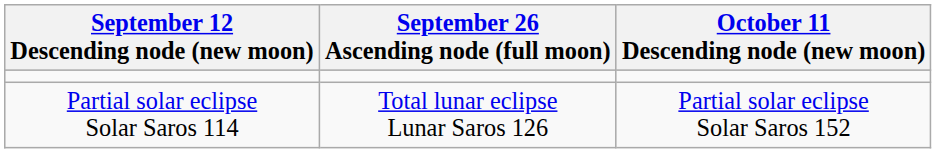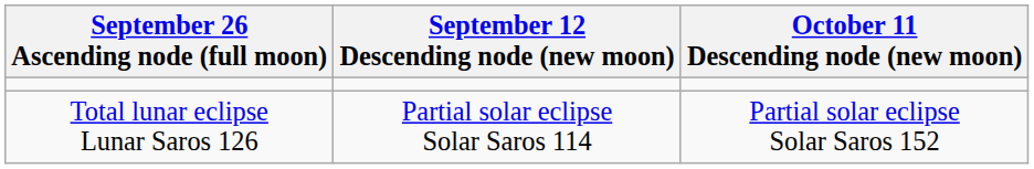columns swapped: September 12 Descending node (new moon) <-> September 26 Ascending node (full moon)
